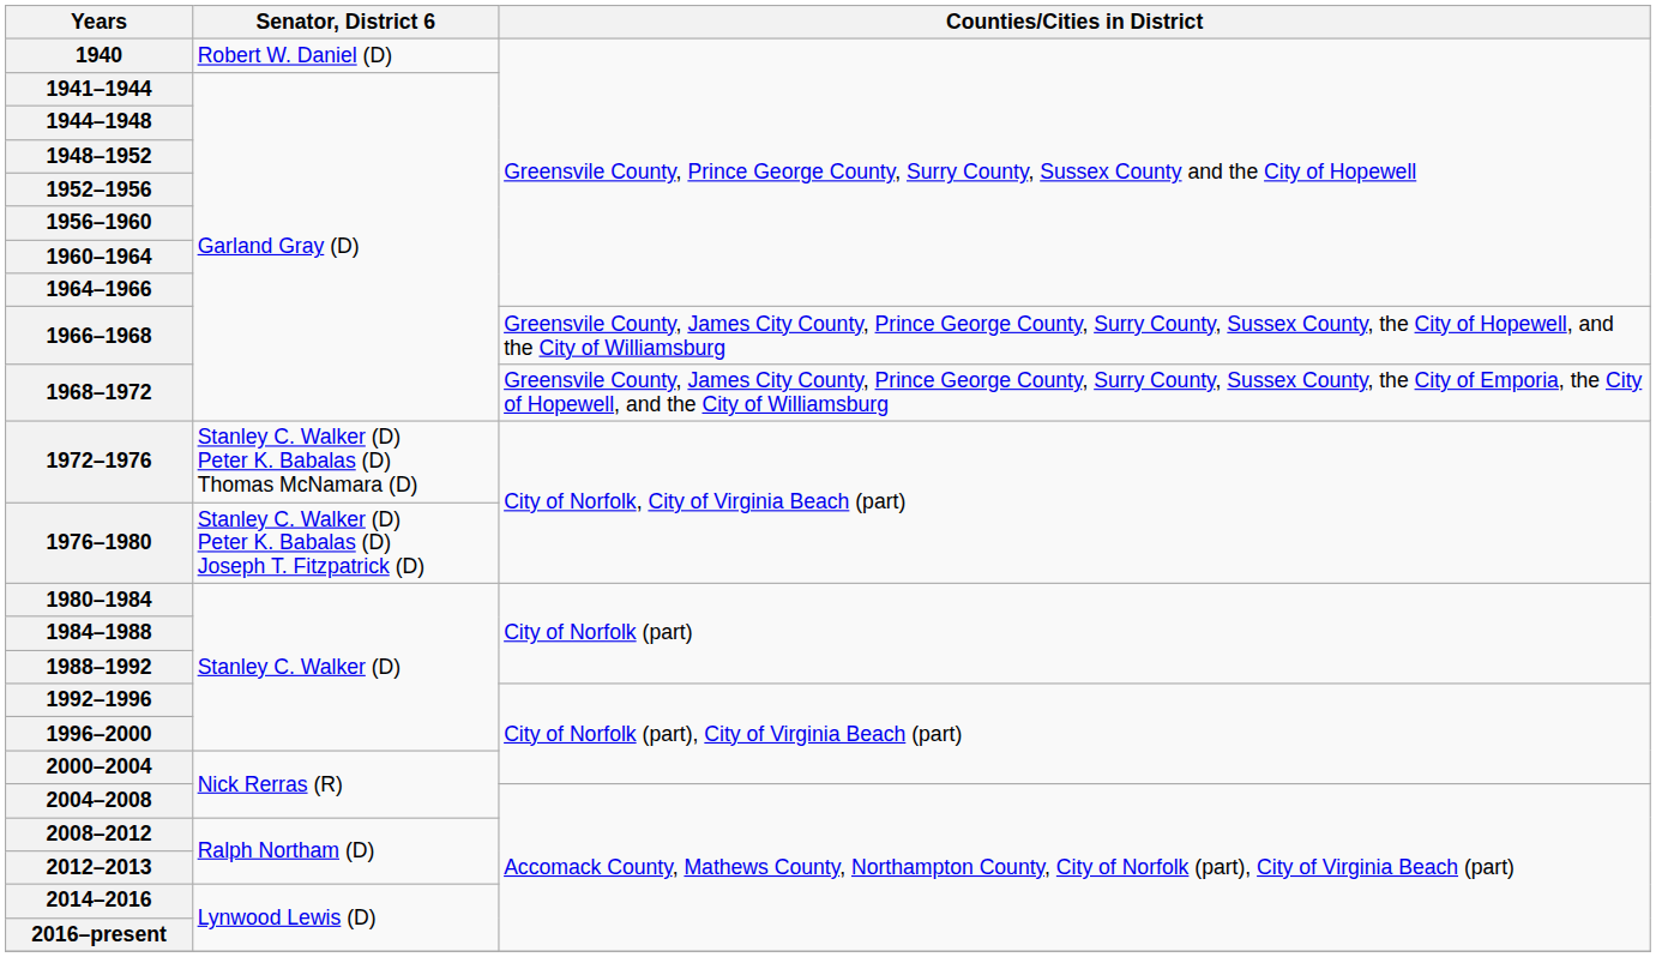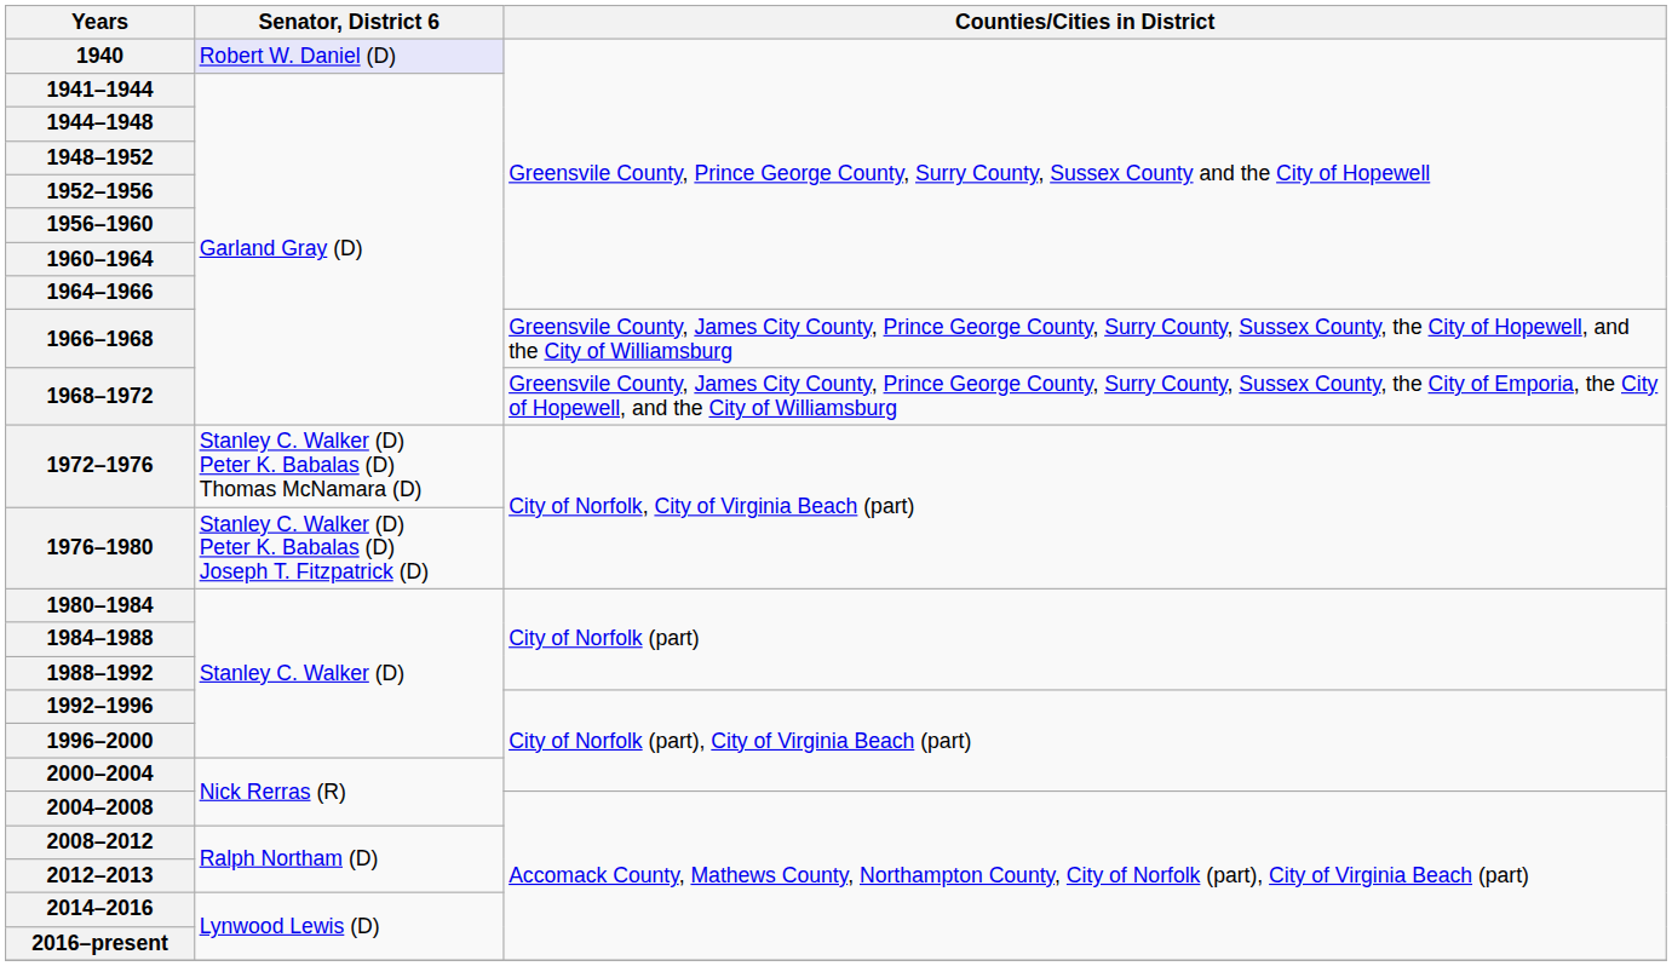1940 | Senator, District 6: no background -> lavender background
